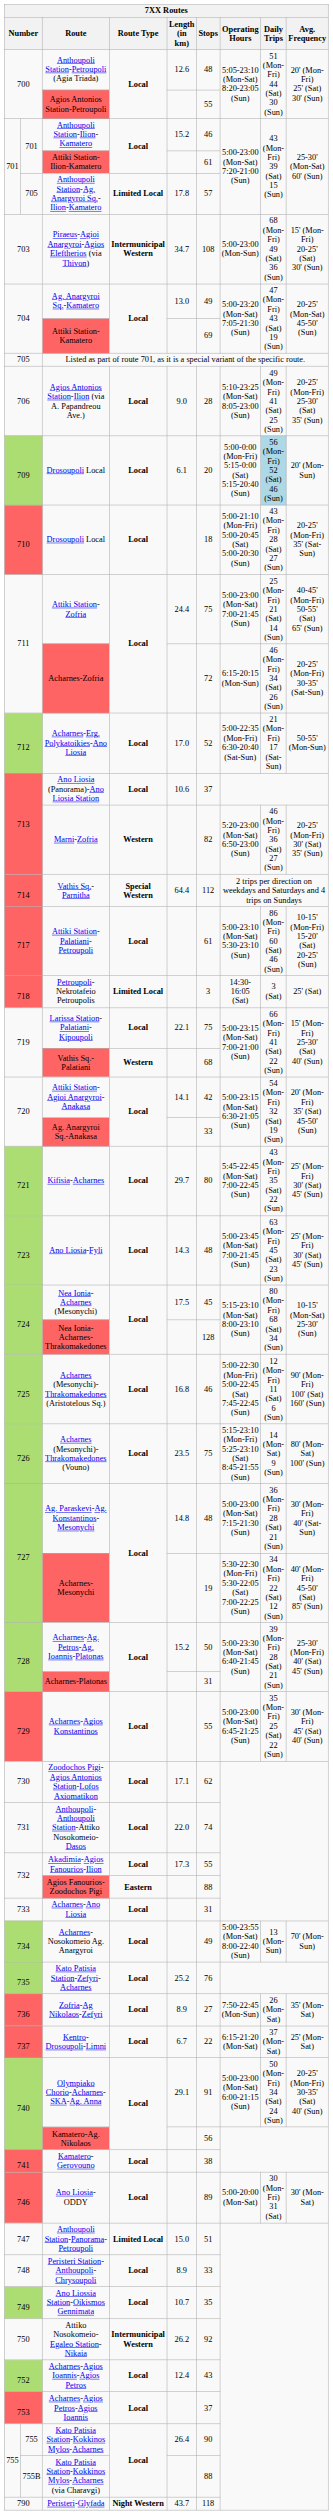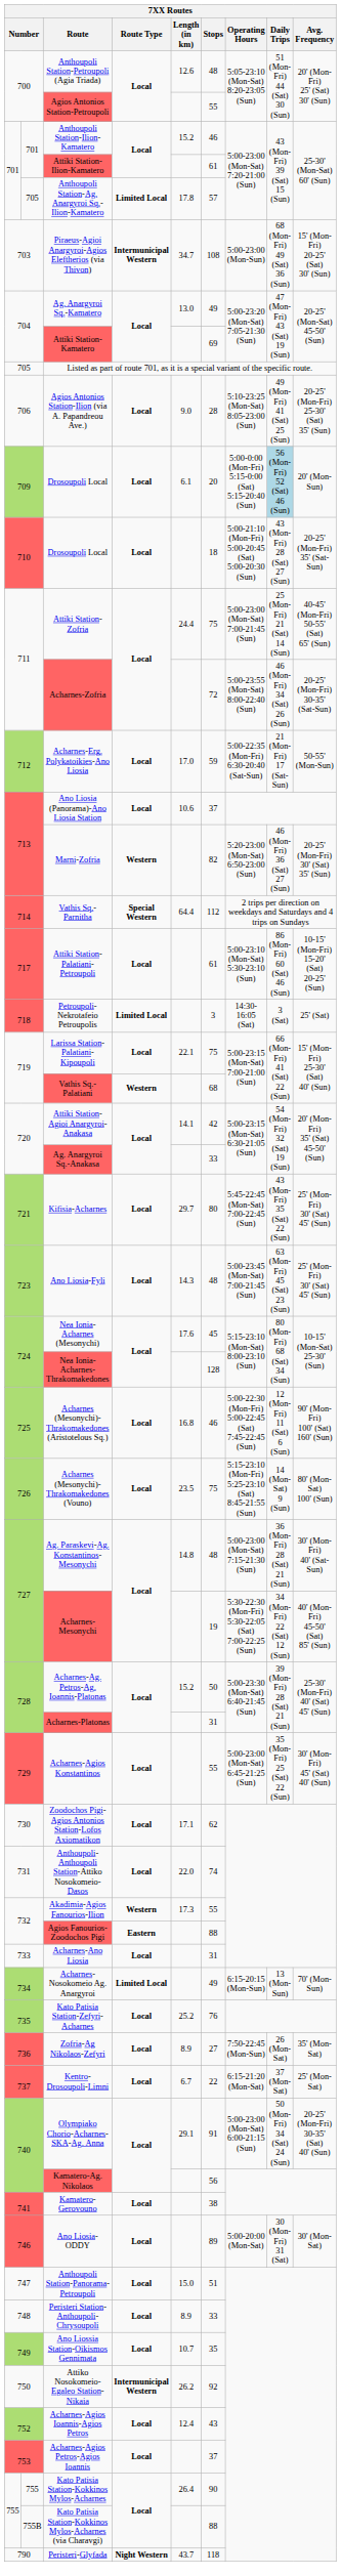Acharnes-Zofria | Operating Hours: 6:15-20:15 (Mon-Sun) -> 5:00-23:55 (Mon-Sat) 8:00-22:40 (Sun)
Acharnes-Erg. Polykatoikies-Ano Liosia | Stops: 52 -> 59
Nea Ionia-Acharnes (Mesonychi) | Length (in km): 17.5 -> 17.6
Akadimia-Agios Fanourios-Ilion | Route Type: Local -> Western
Acharnes-Nosokomeio Ag. Anargyroi | Route Type: Local -> Limited Local
Acharnes-Nosokomeio Ag. Anargyroi | Operating Hours: 5:00-23:55 (Mon-Sat) 8:00-22:40 (Sun) -> 6:15-20:15 (Mon-Sun)
Anthoupoli Station-Panorama-Petroupoli | Route Type: Limited Local -> Local
